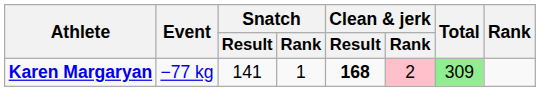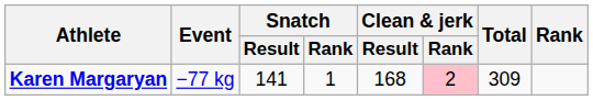Karen Margaryan | Clean & jerk / Result: bold -> normal
Karen Margaryan | Total: lightgreen background -> no background
